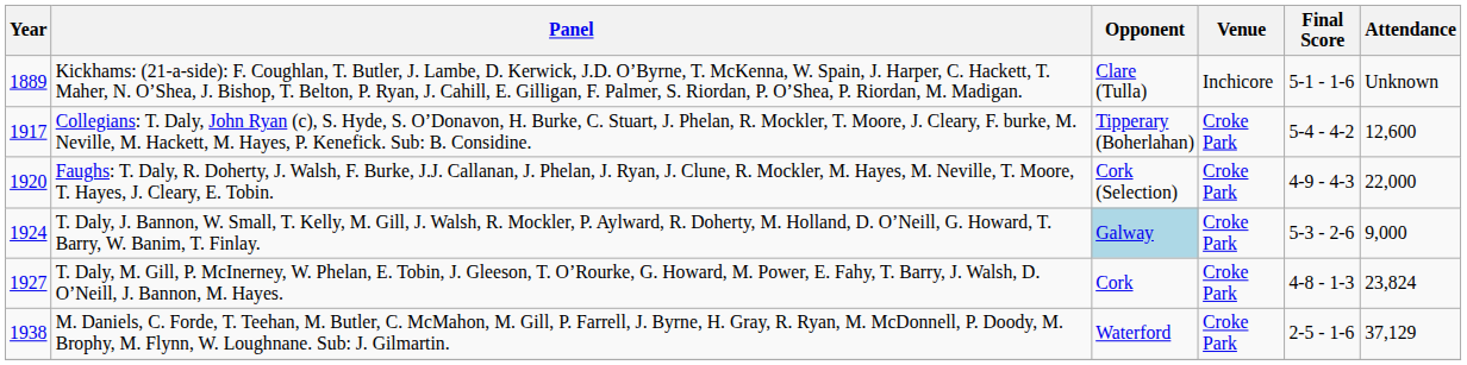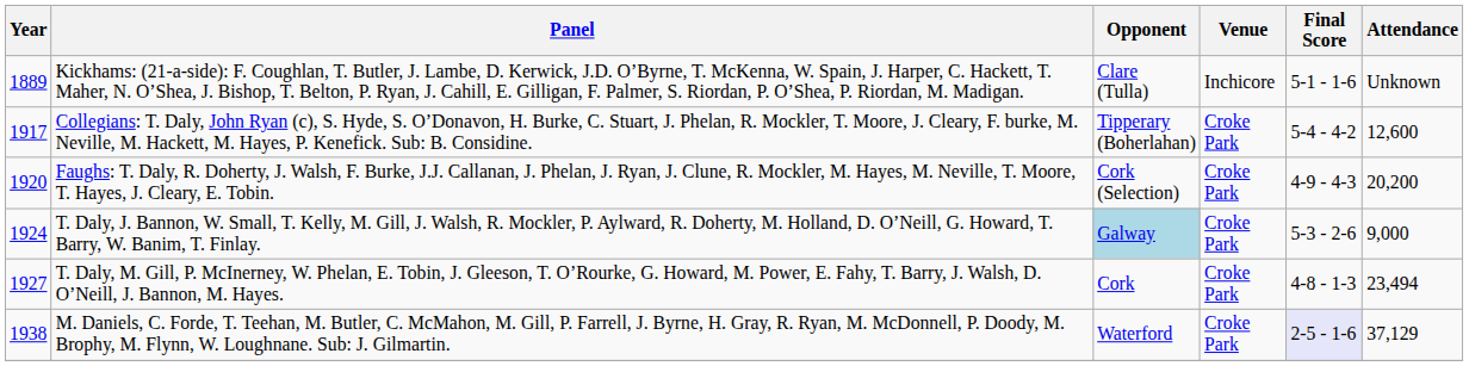row 4 | Attendance: 22,000 -> 20,200
row 6 | Attendance: 23,824 -> 23,494
row 7 | Final Score: no background -> lavender background
